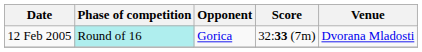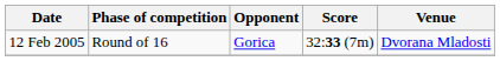12 Feb 2005 | Phase of competition: paleturquoise background -> no background
